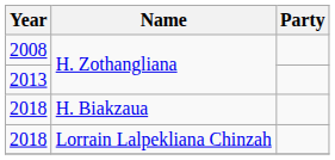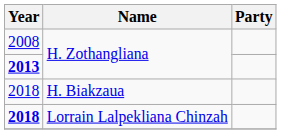2013 | Year: normal -> bold
2018 / Lorrain Lalpekliana Chinzah | Year: normal -> bold
